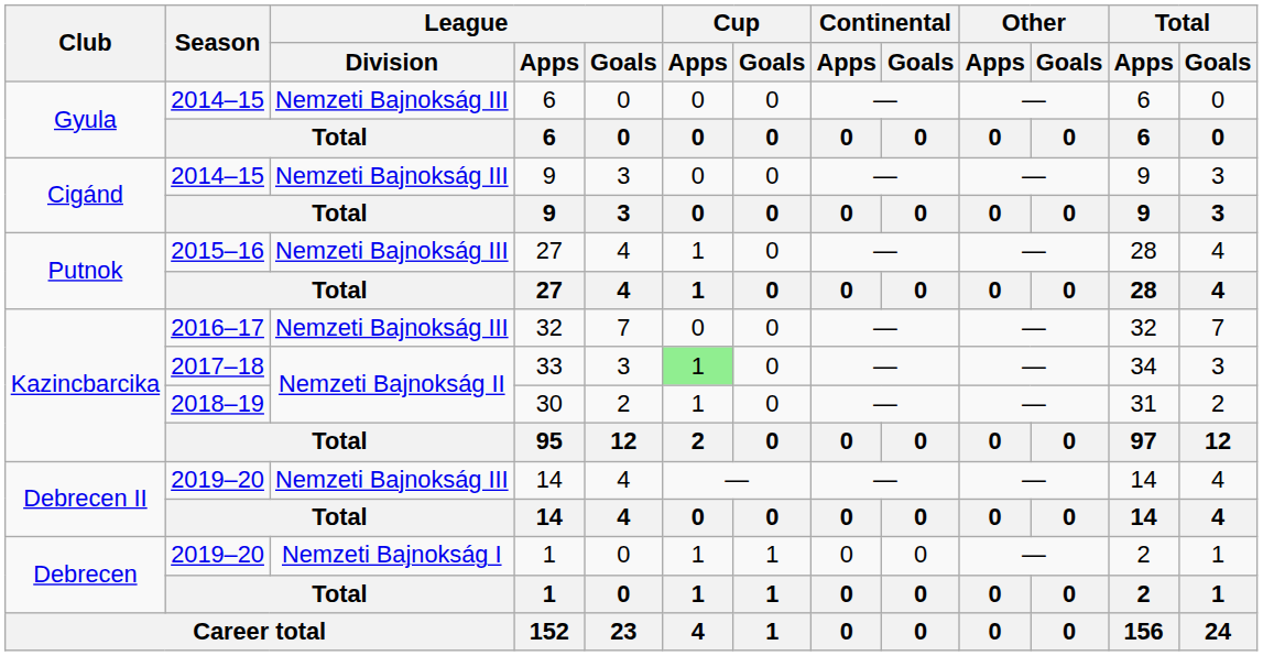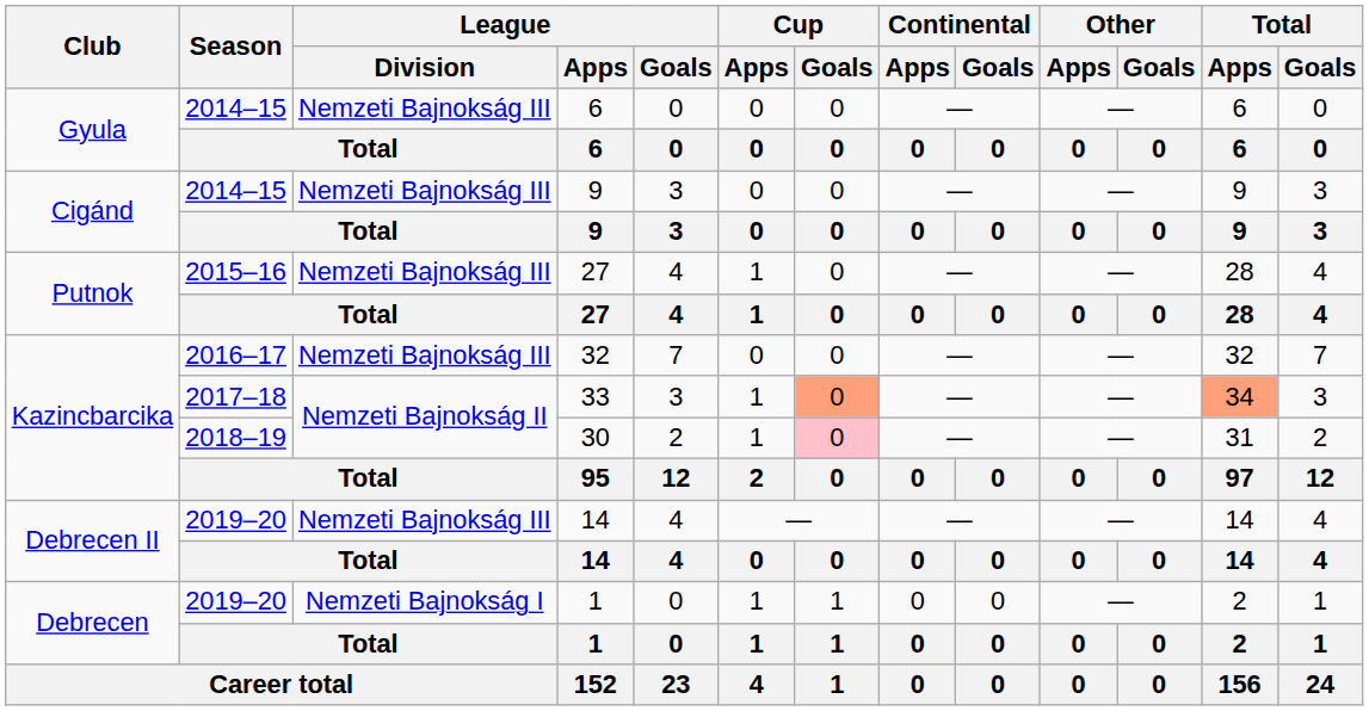33 | Cup / Apps: lightgreen background -> no background
33 | Cup / Goals: no background -> lightsalmon background
33 | Total / Apps: no background -> lightsalmon background
30 | Cup / Goals: no background -> pink background
